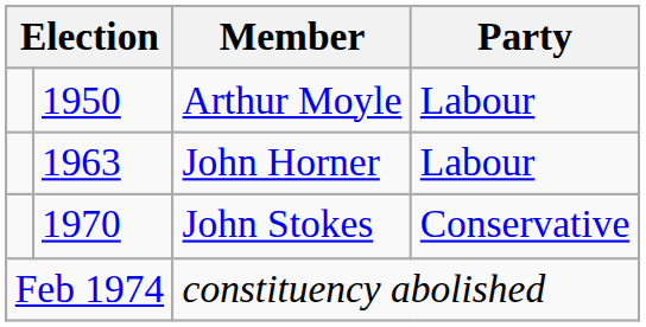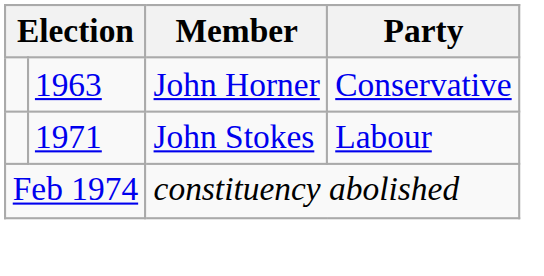- row: 1950 | Arthur Moyle | Labour
John Horner | Party: Labour -> Conservative
John Stokes | column 2: 1970 -> 1971
John Stokes | Party: Conservative -> Labour
